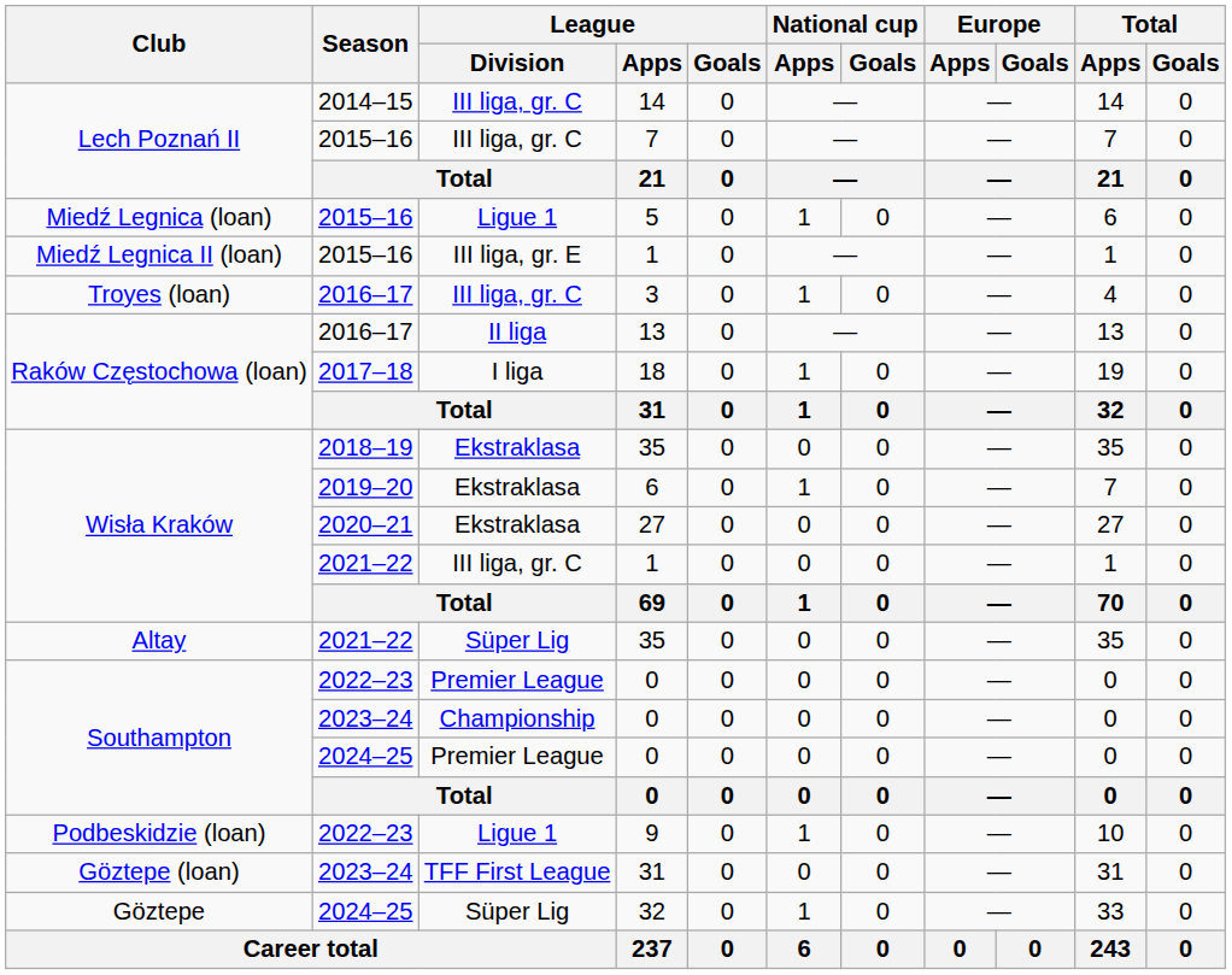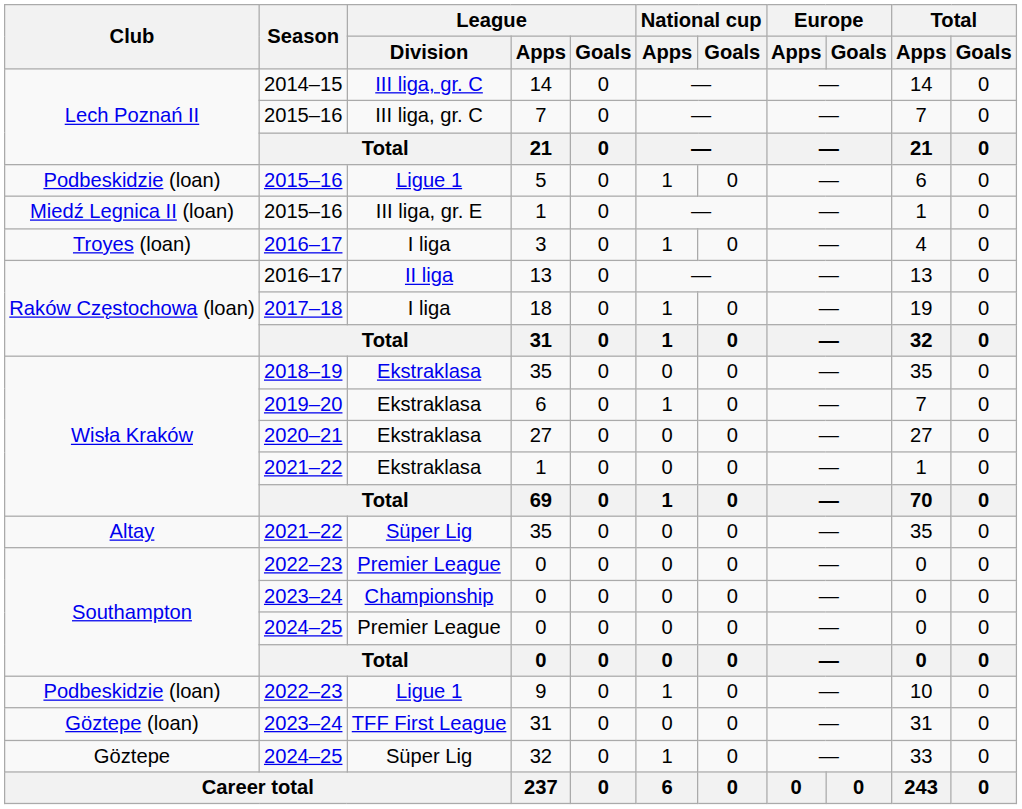5 | Club: Miedź Legnica (loan) -> Podbeskidzie (loan)
3 | League / Division: III liga, gr. C -> I liga
2021–22 / 1 | League / Division: III liga, gr. C -> Ekstraklasa
